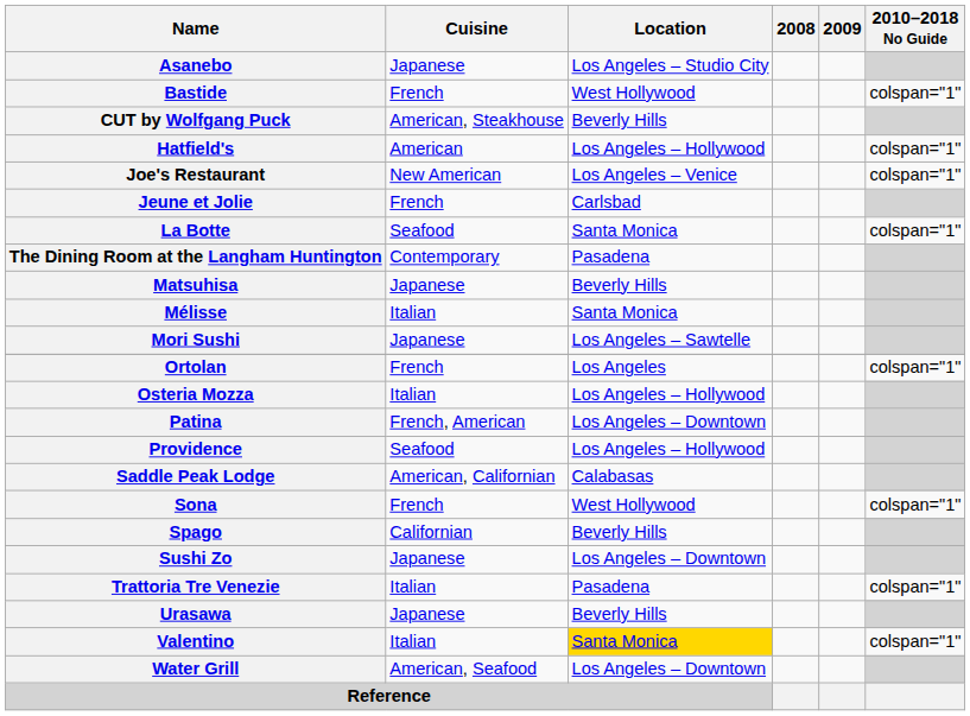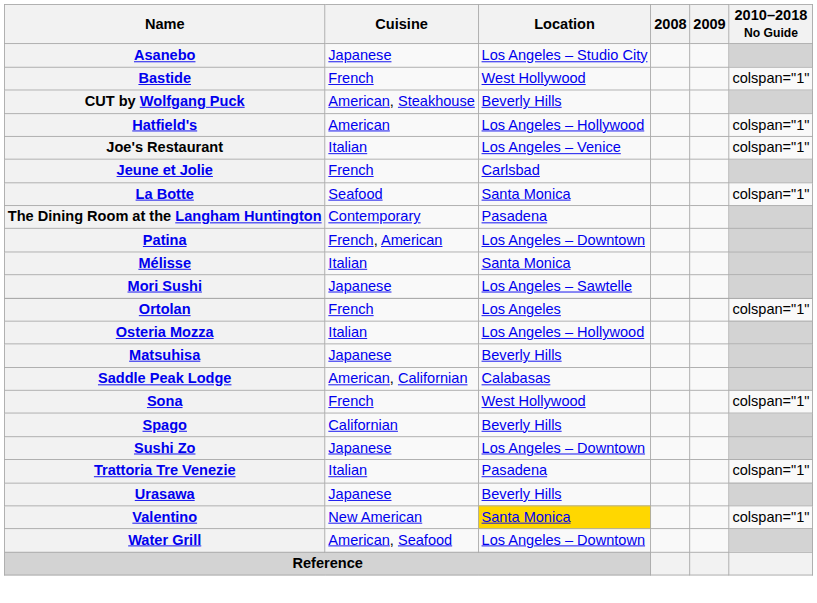Joe's Restaurant | Cuisine: New American -> Italian
rows swapped: Matsuhisa <-> Patina
- row: Providence | Seafood | Los Angeles – Hollywood
Valentino | Cuisine: Italian -> New American
